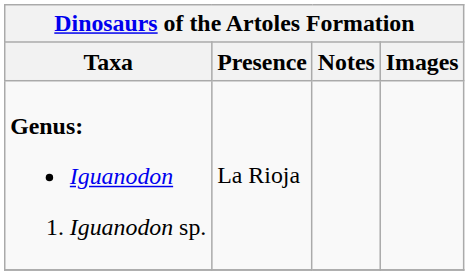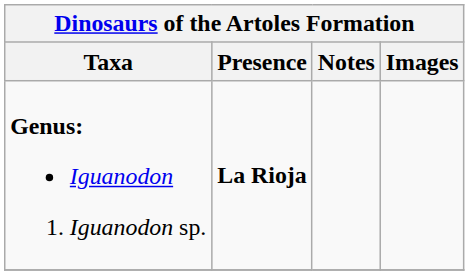Genus: Iguanodon Iguanodon sp. | Presence: normal -> bold
